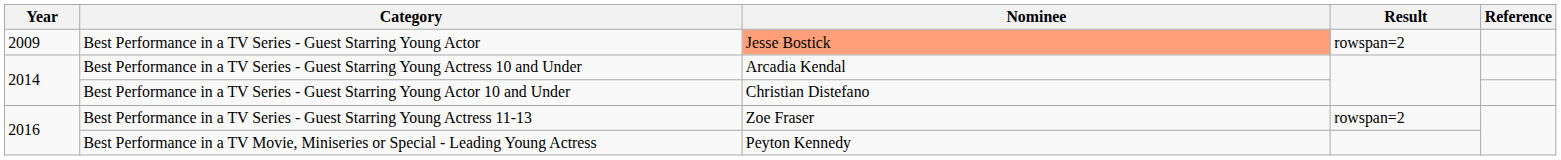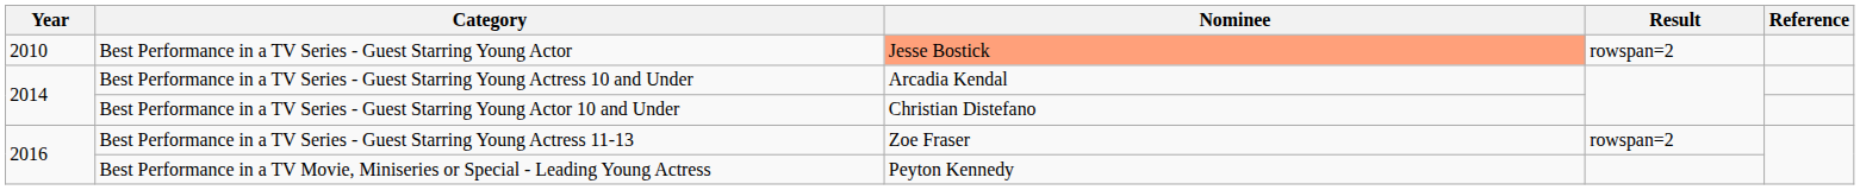Best Performance in a TV Series - Guest Starring Young Actor | Year: 2009 -> 2010
